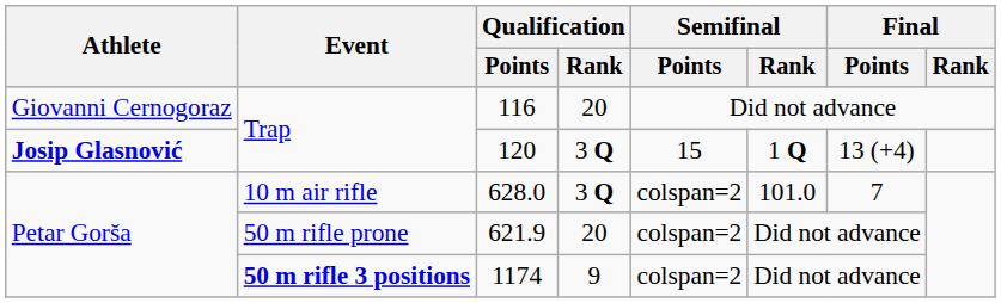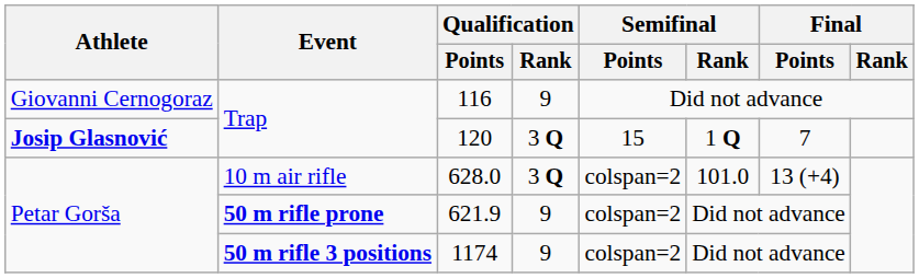116 | Qualification / Rank: 20 -> 9
120 | Final / Points: 13 (+4) -> 7
628.0 | Final / Points: 7 -> 13 (+4)
621.9 | Event: normal -> bold
621.9 | Qualification / Rank: 20 -> 9
